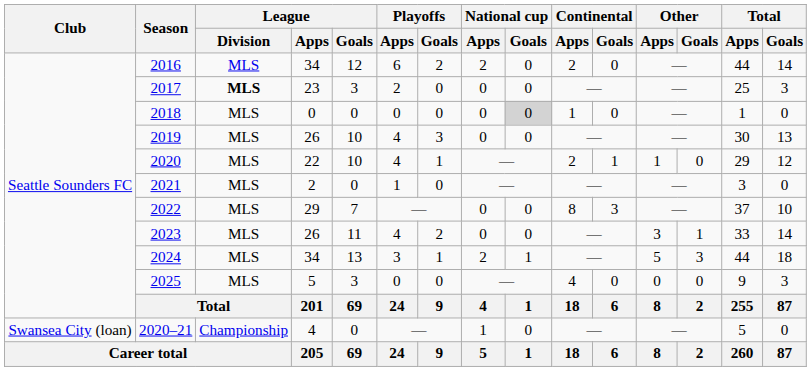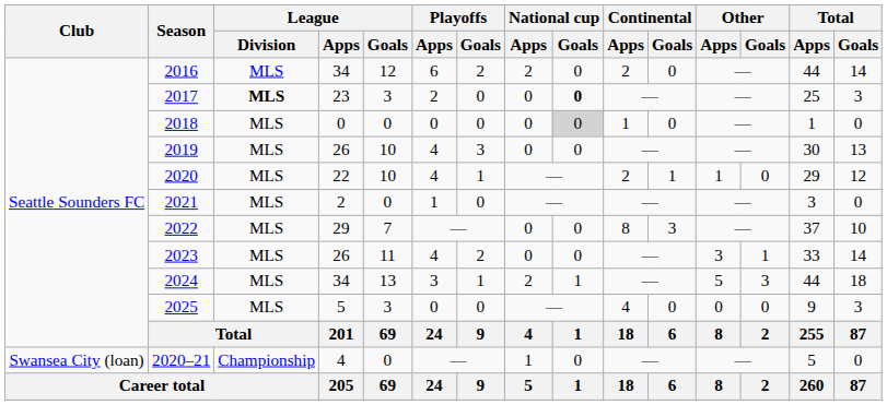2017 | National cup / Goals: normal -> bold
